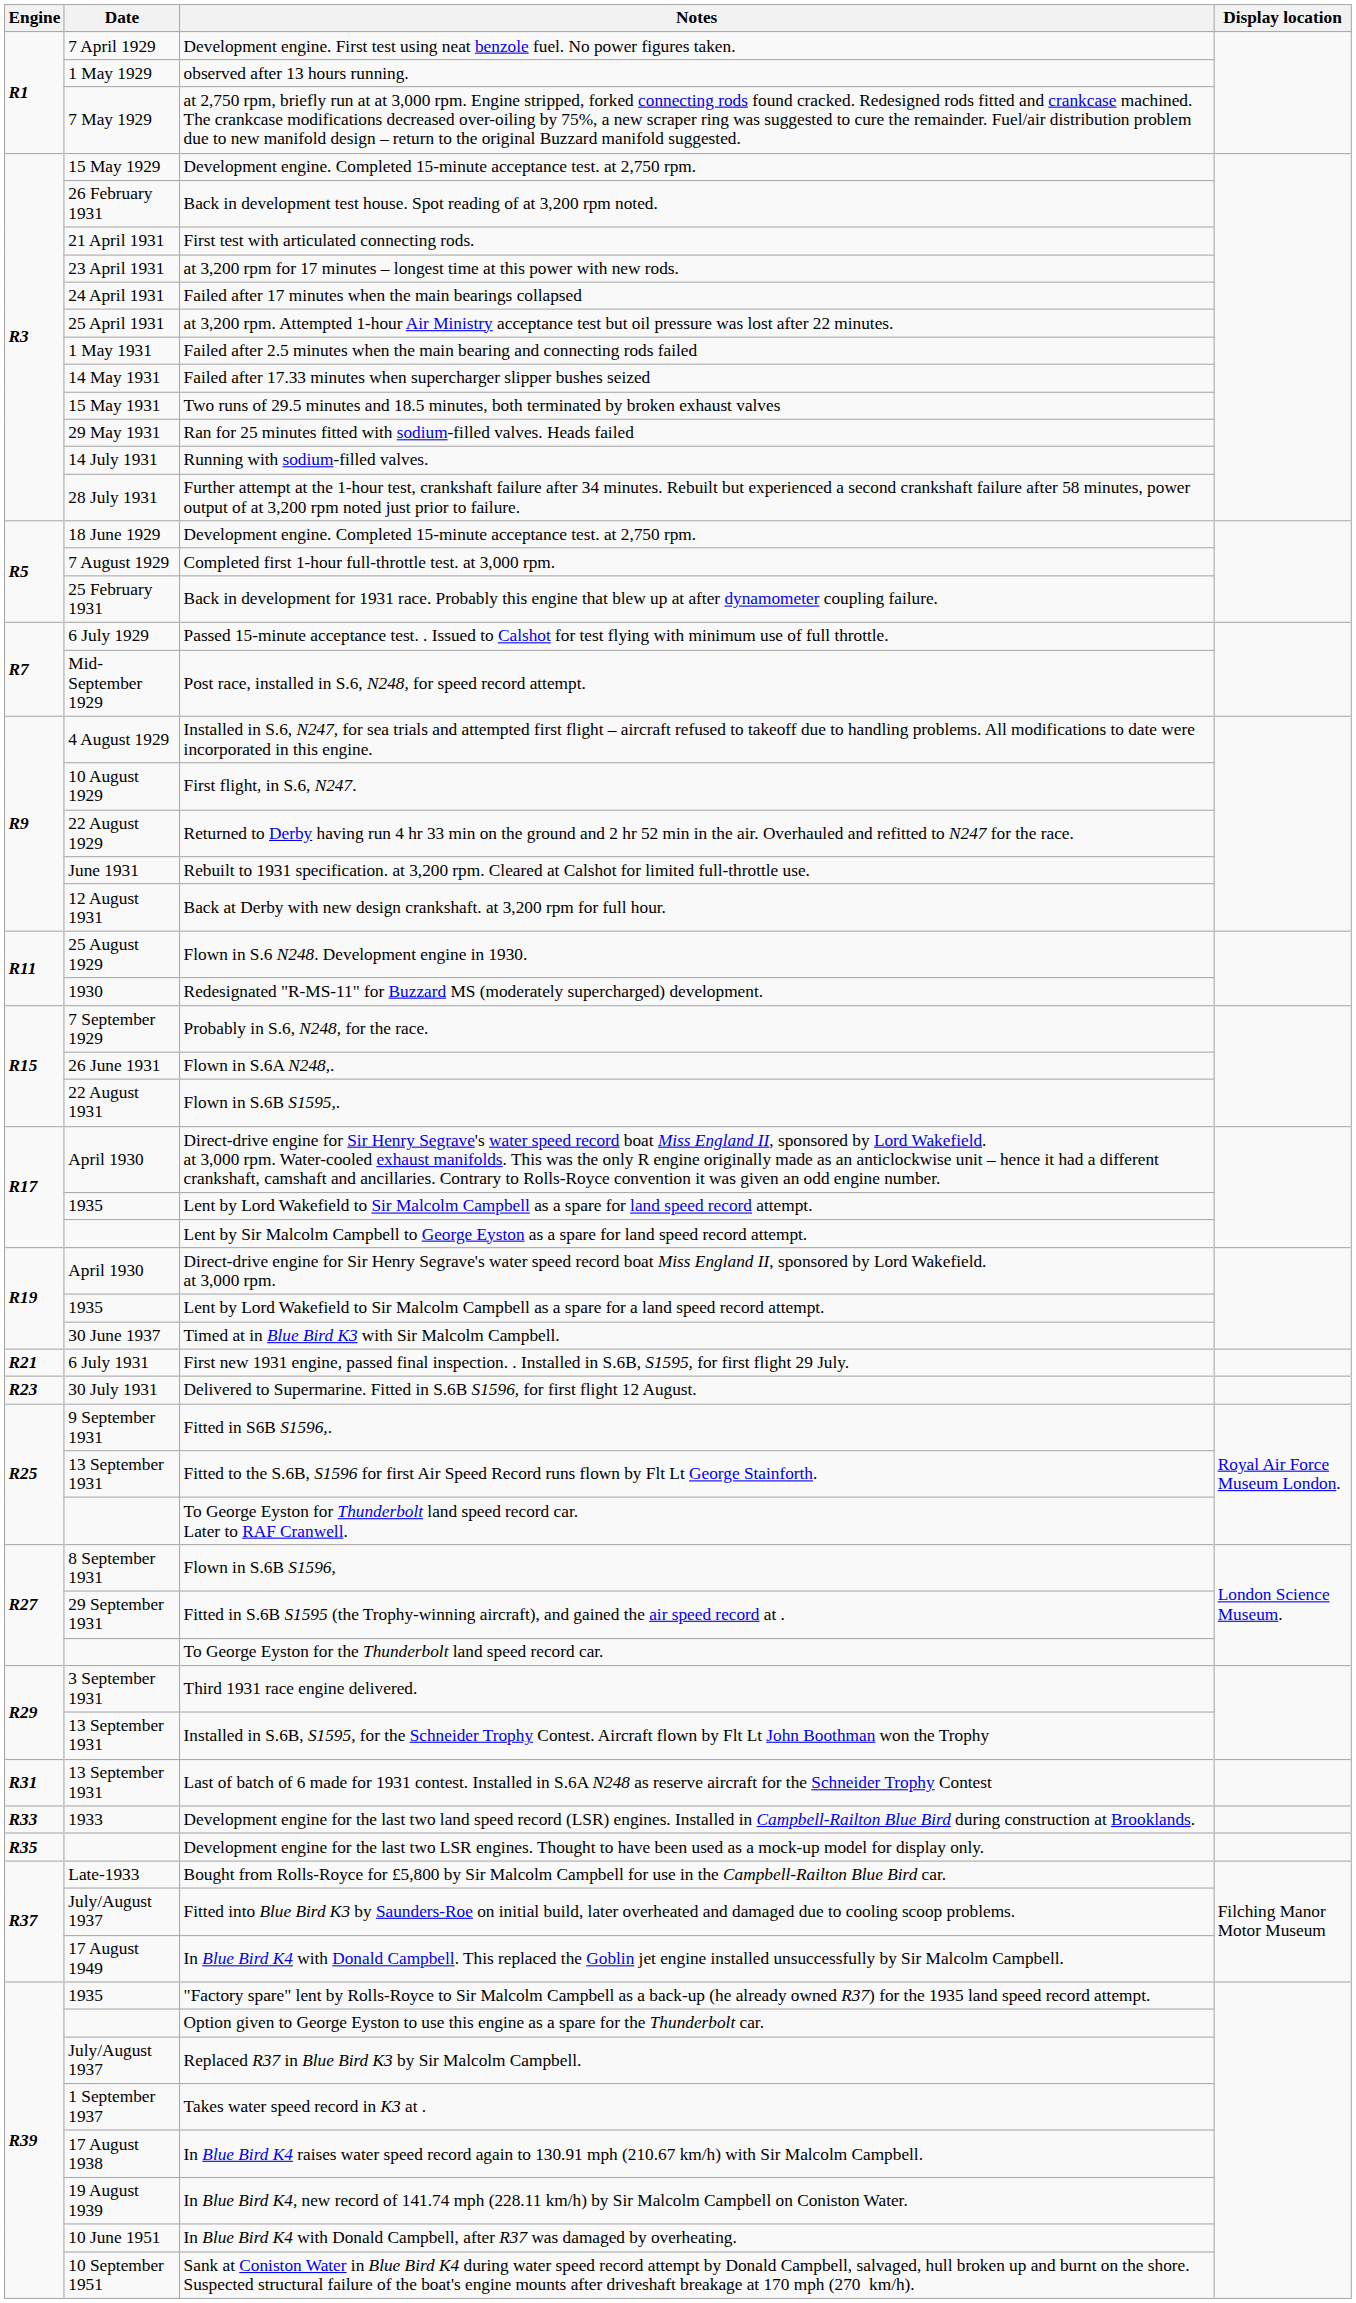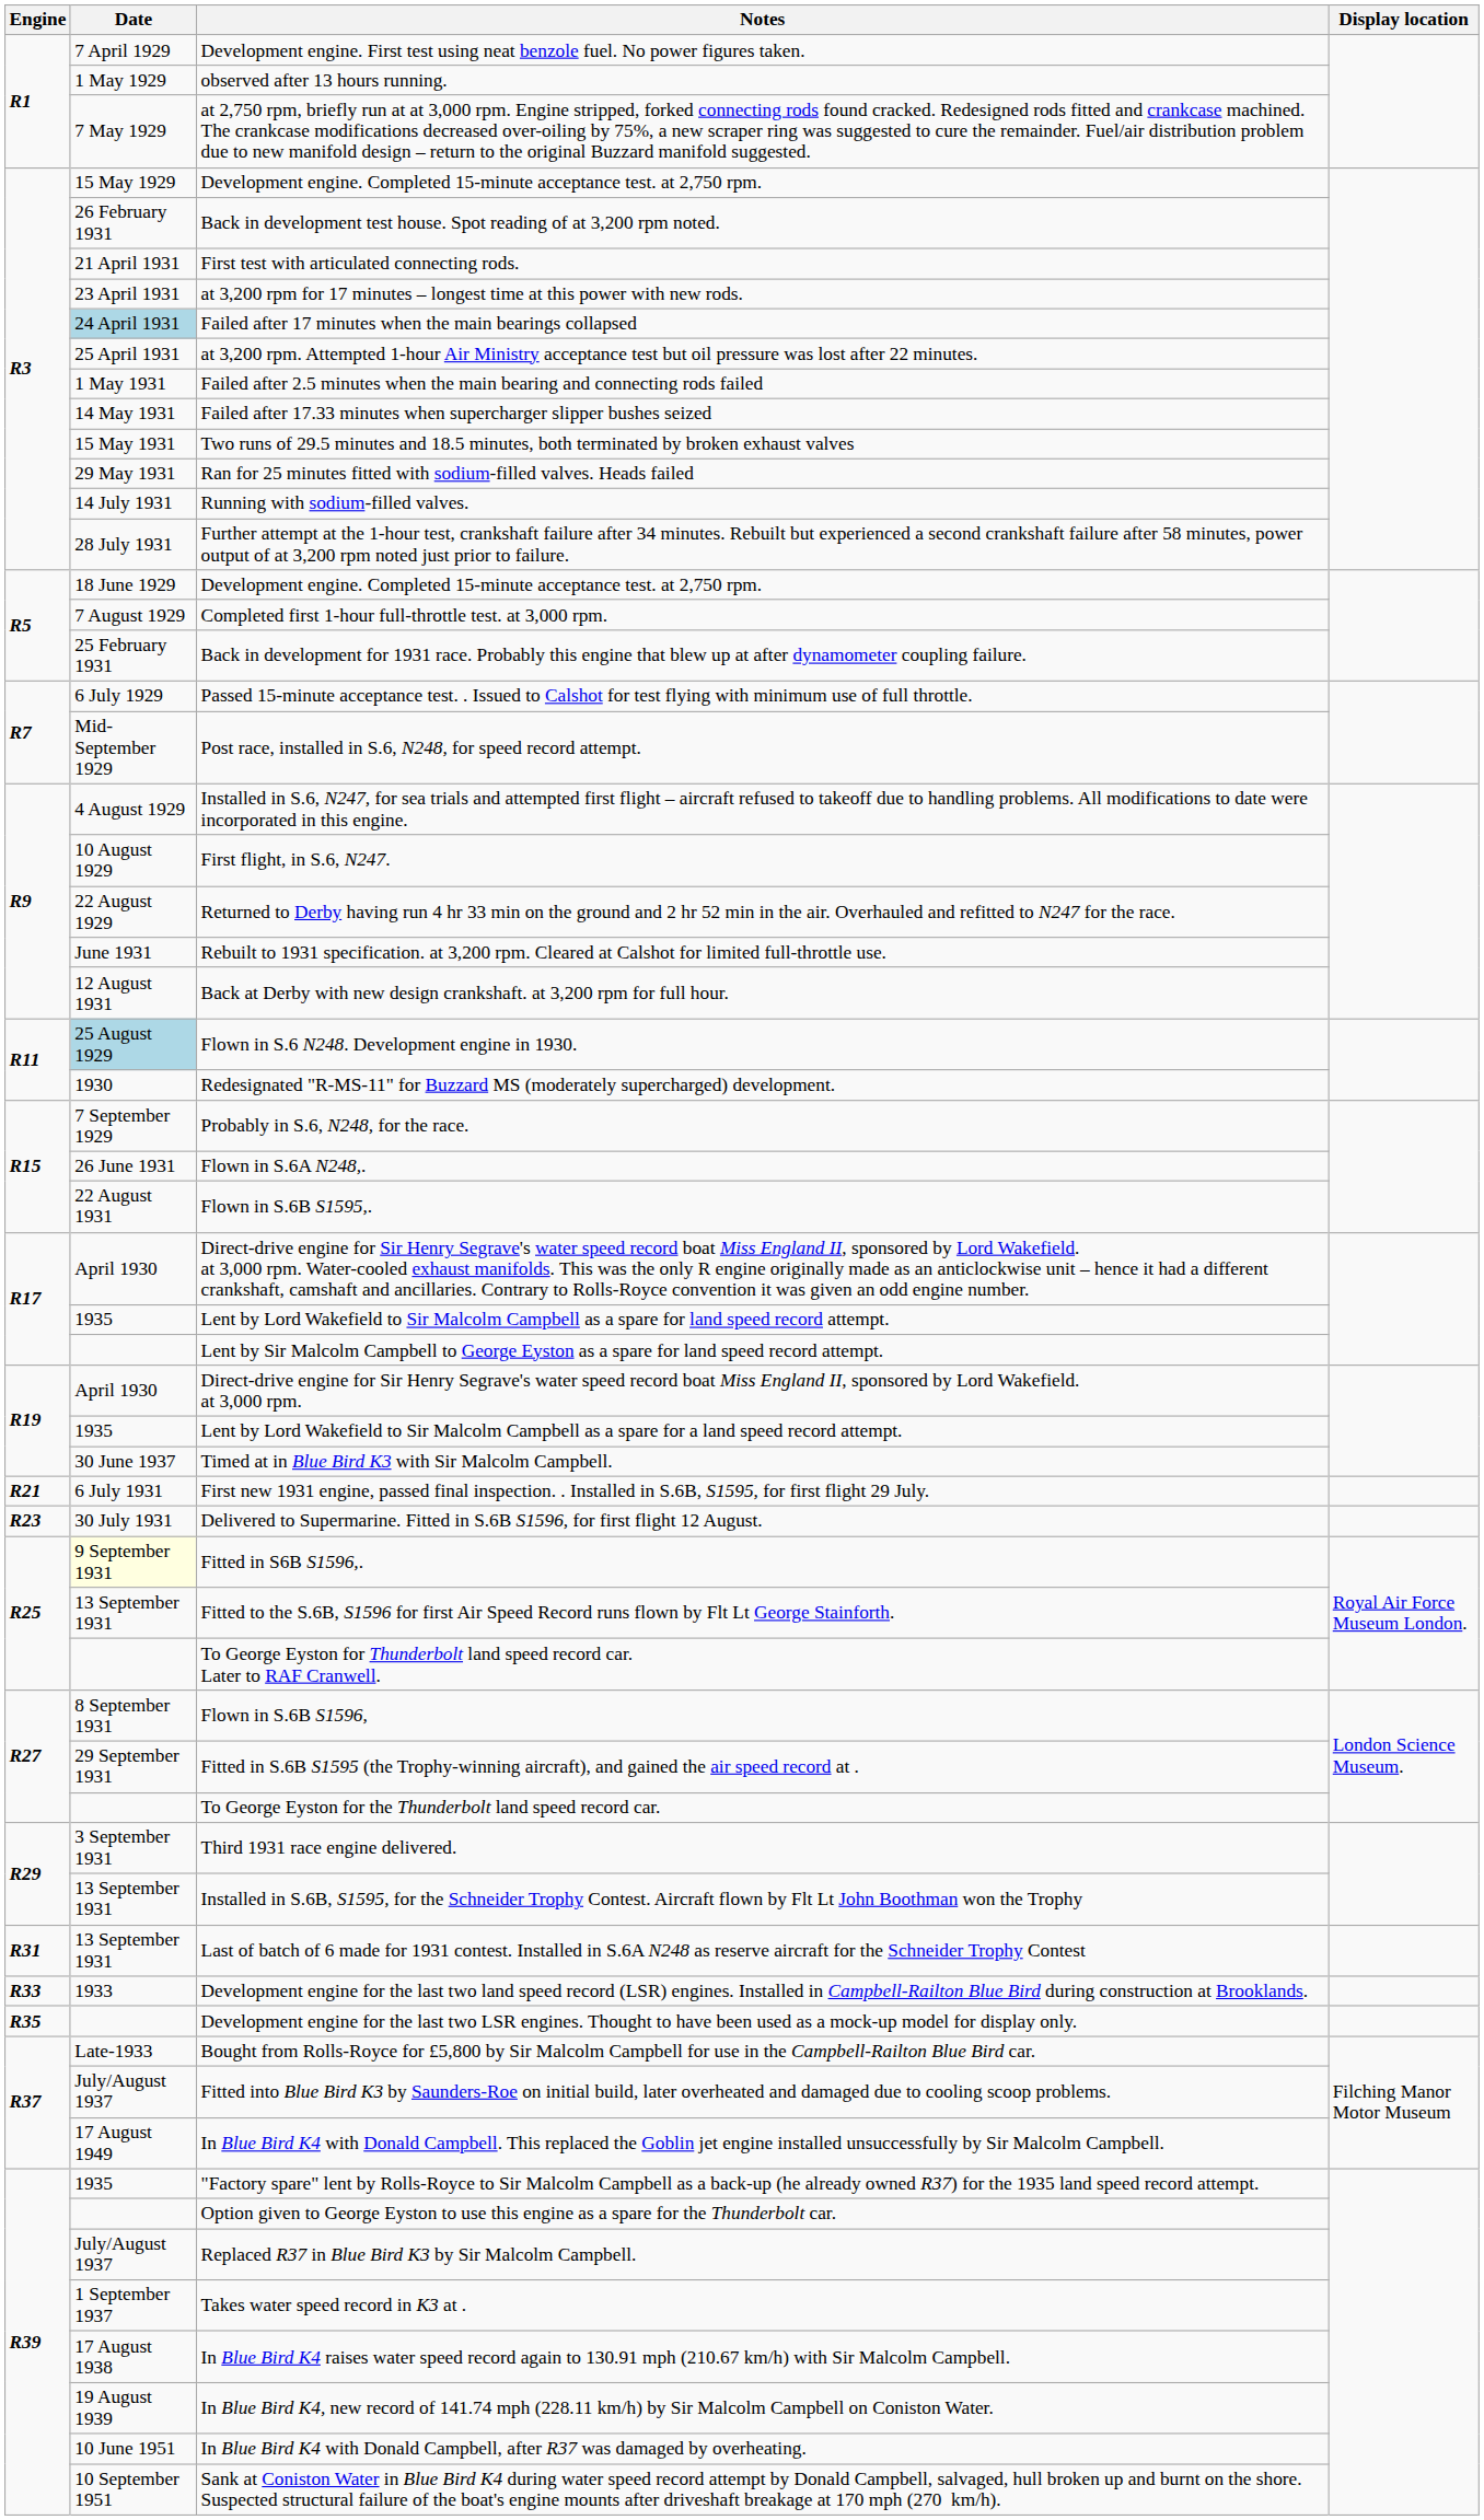Failed after 17 minutes when the main bearings collapsed | Date: no background -> lightblue background
Flown in S.6 N248. Development engine in 1930. | Date: no background -> lightblue background
Fitted in S6B S1596,. | Date: no background -> lightyellow background
